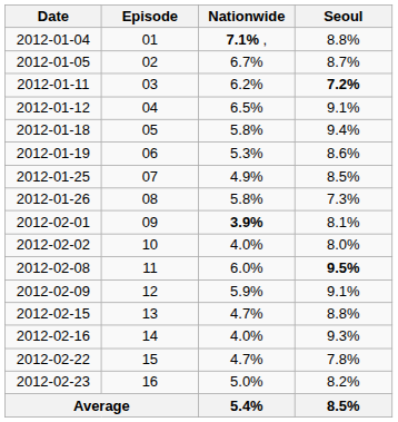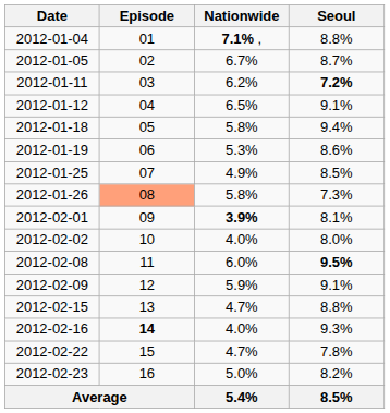2012-01-26 | Episode: no background -> lightsalmon background
2012-02-16 | Episode: normal -> bold
